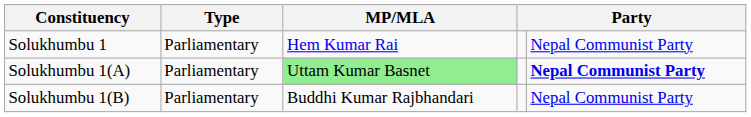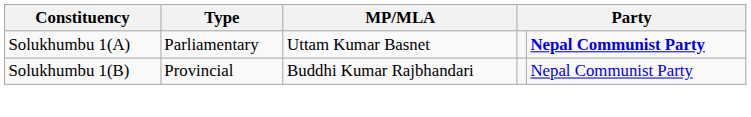- row: Solukhumbu 1 | Parliamentary | Hem Kumar Rai | Nepal Communist Party
Solukhumbu 1(A) | MP/MLA: lightgreen background -> no background
Solukhumbu 1(B) | Type: Parliamentary -> Provincial
